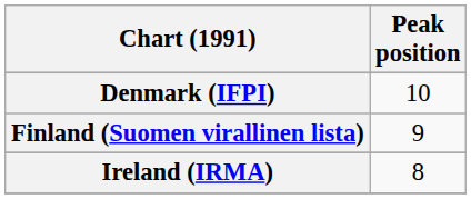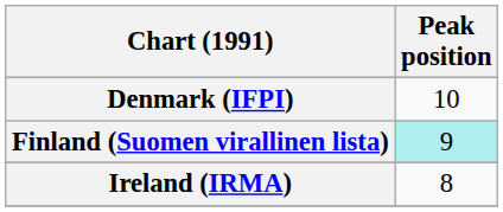Finland (Suomen virallinen lista) | Peak position: no background -> paleturquoise background
